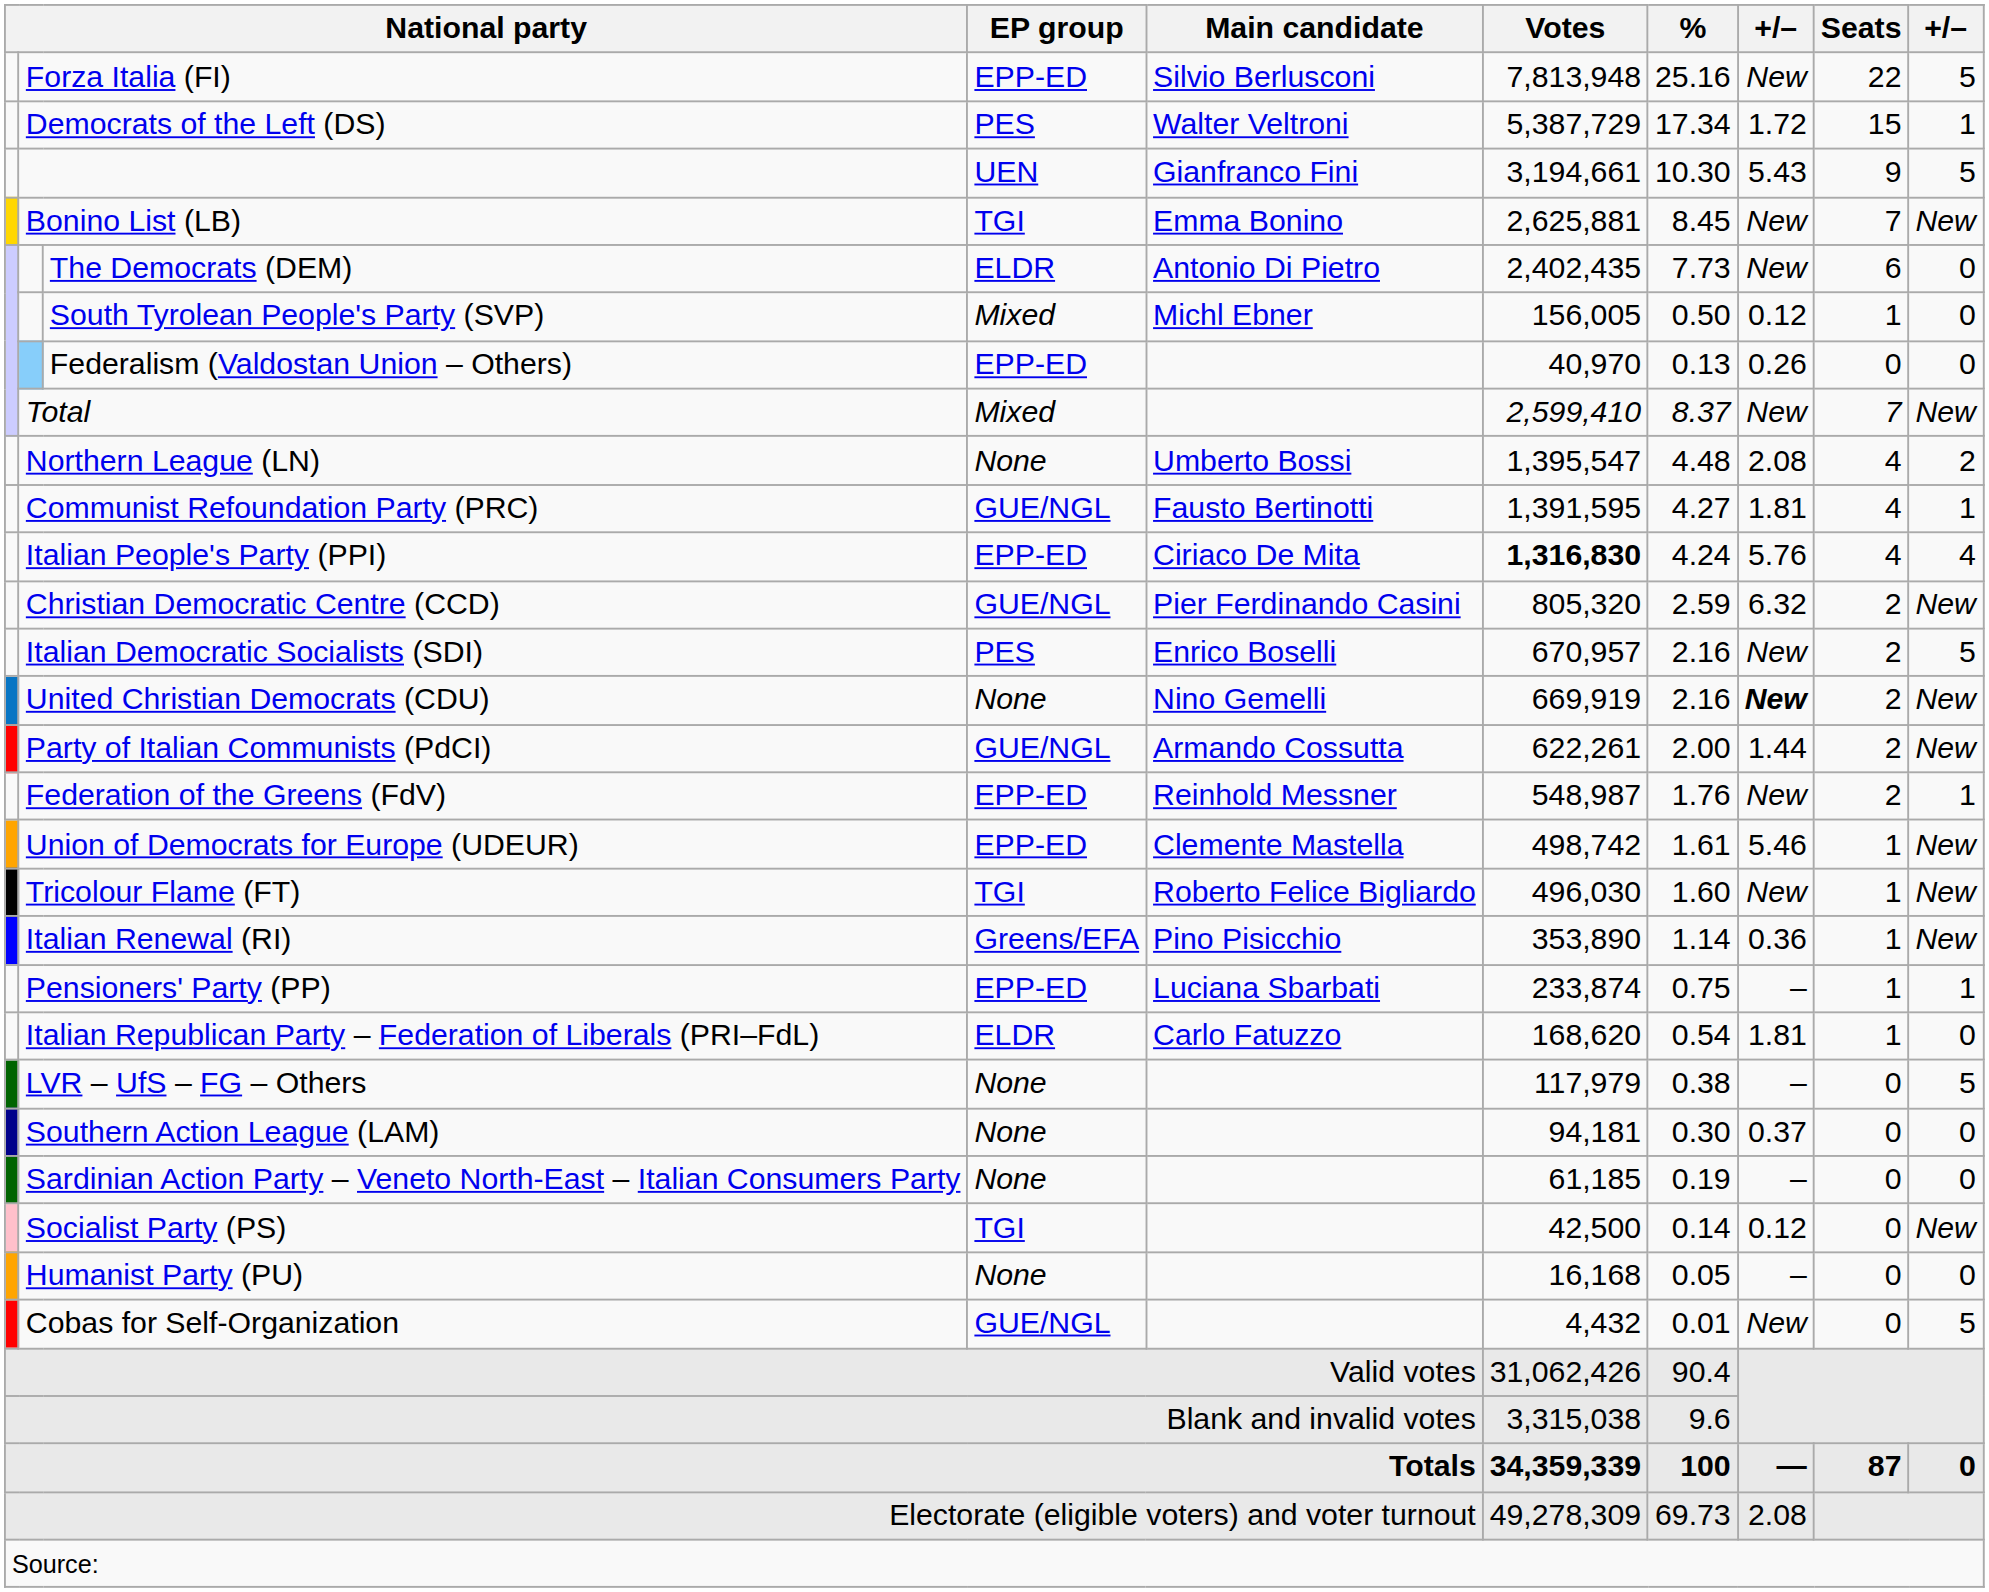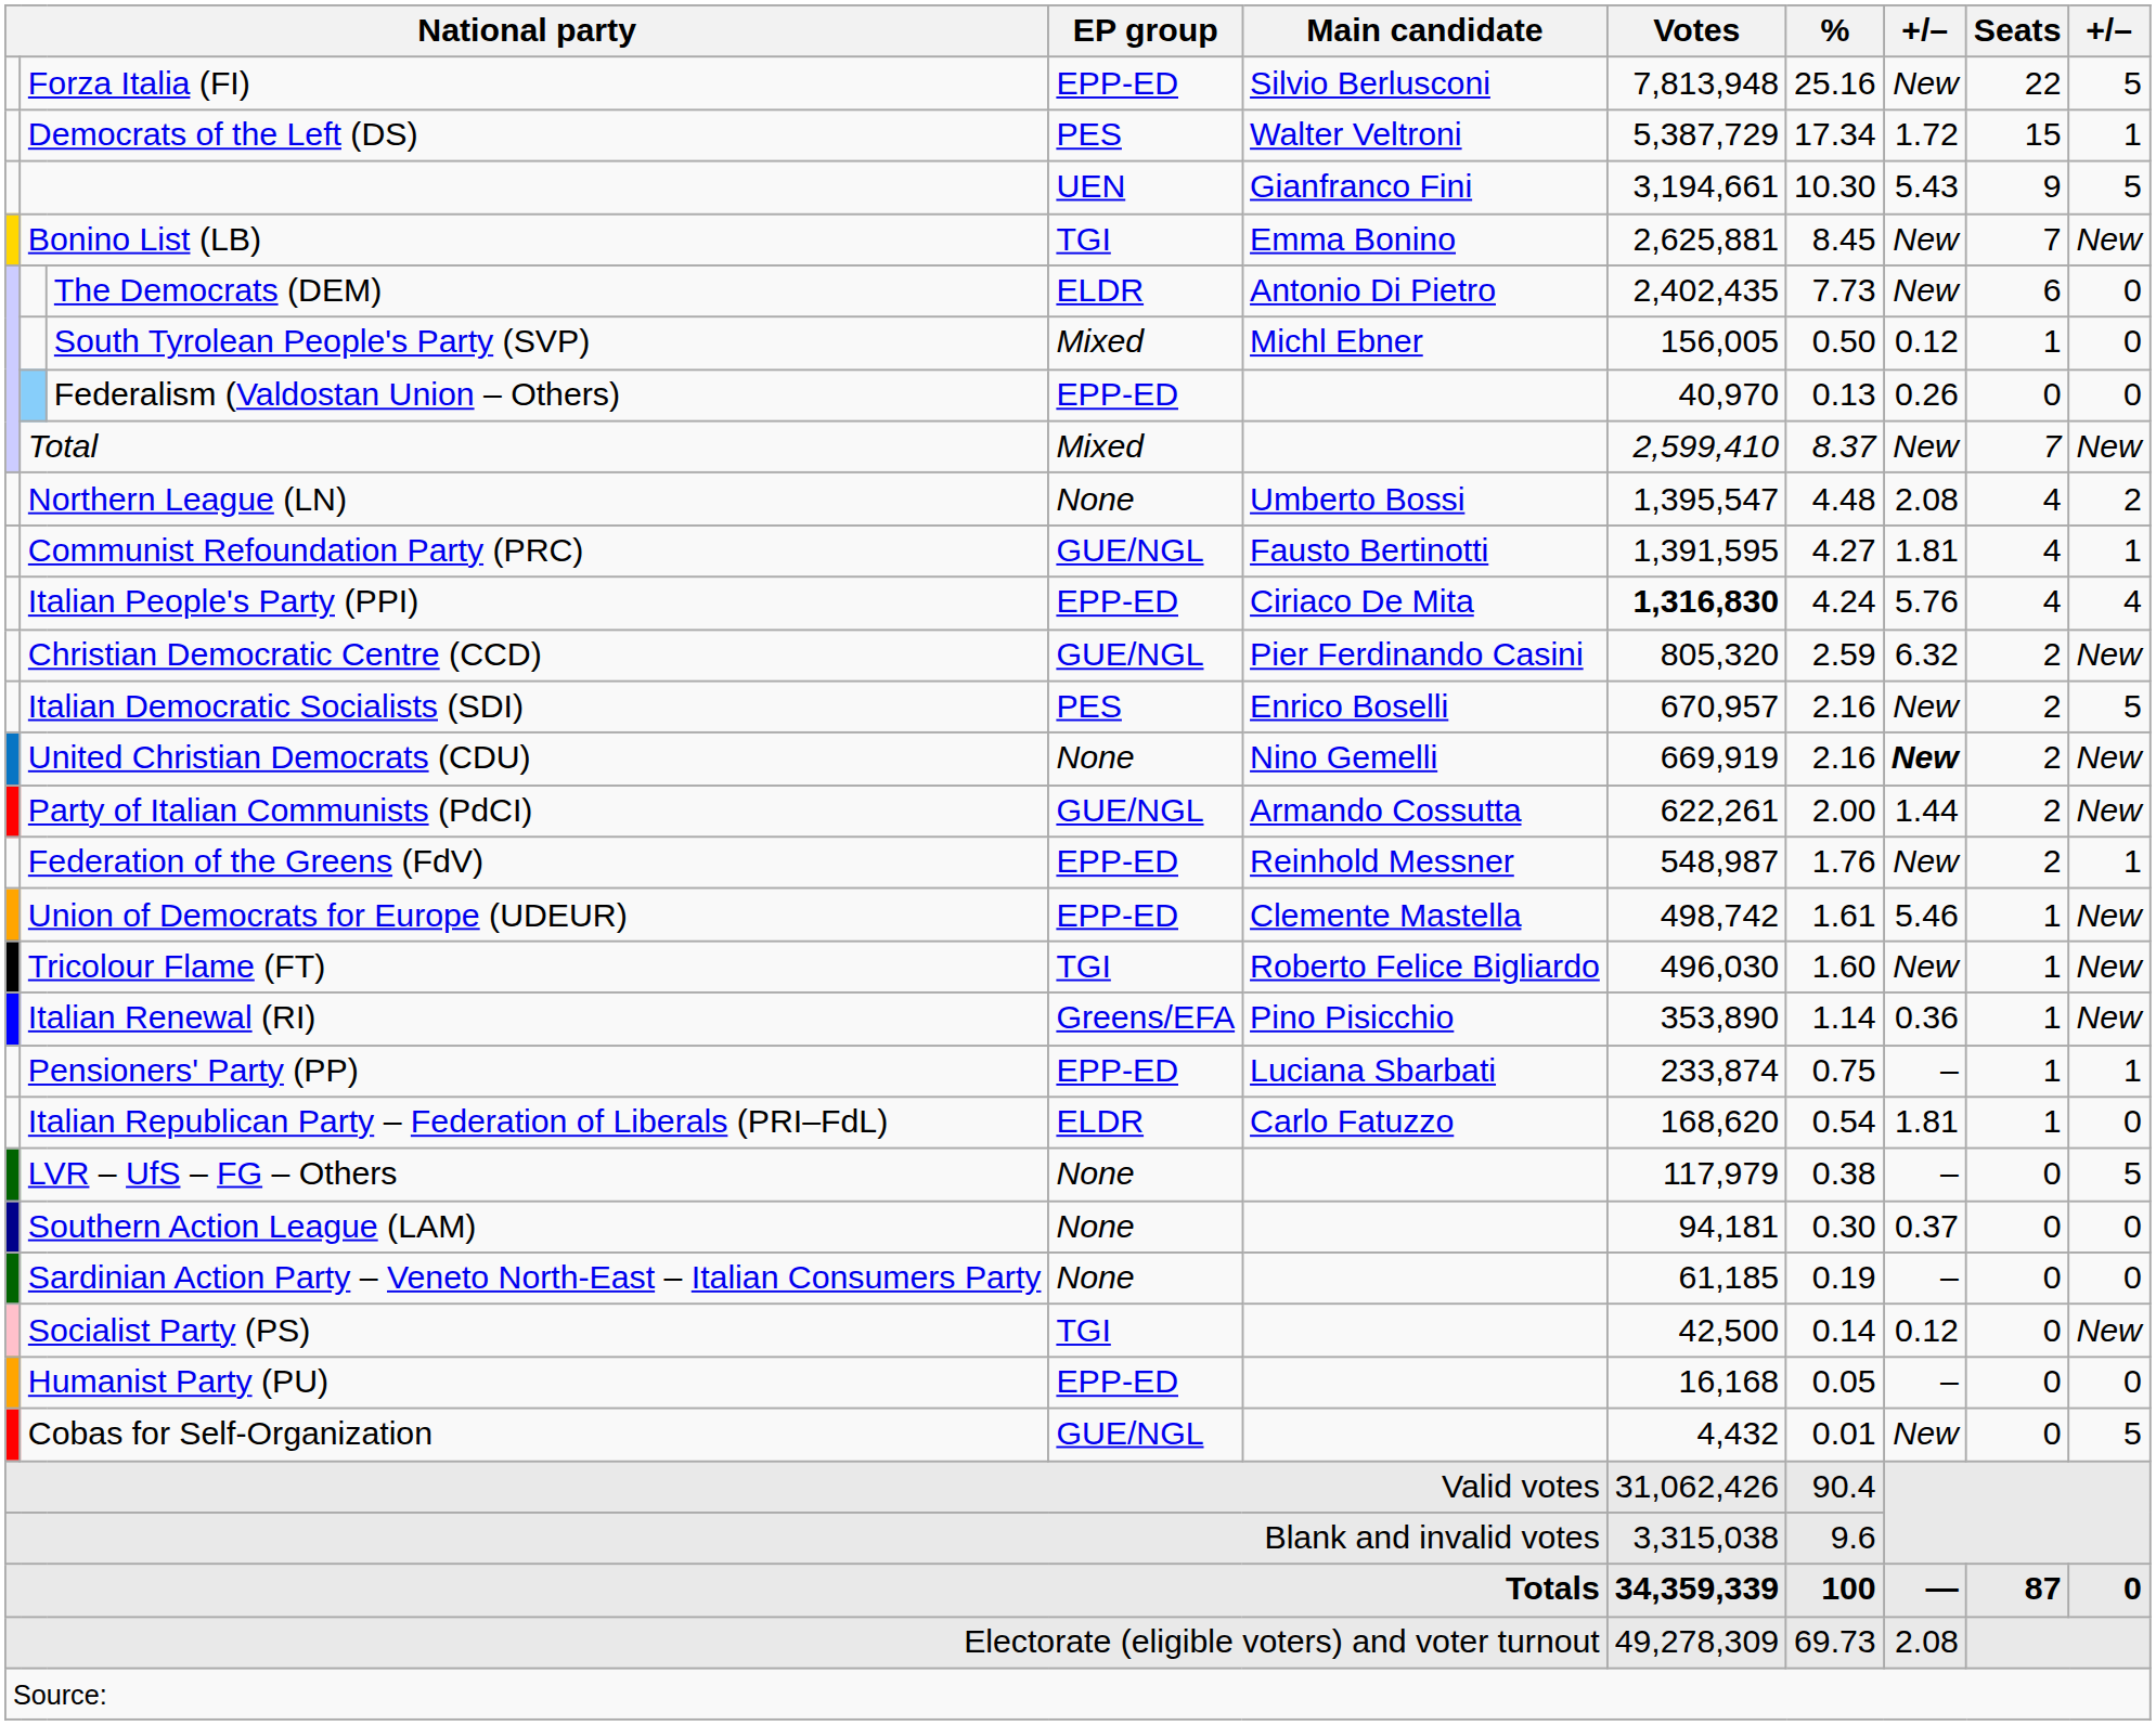Humanist Party (PU) | EP group: None -> EPP-ED
